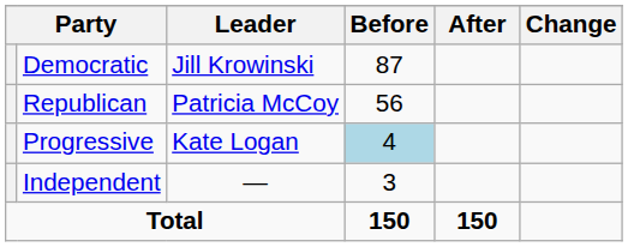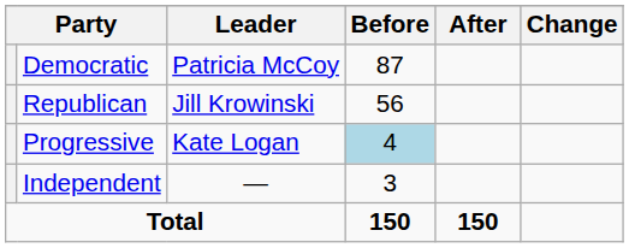Democratic | Leader: Jill Krowinski -> Patricia McCoy
Republican | Leader: Patricia McCoy -> Jill Krowinski
